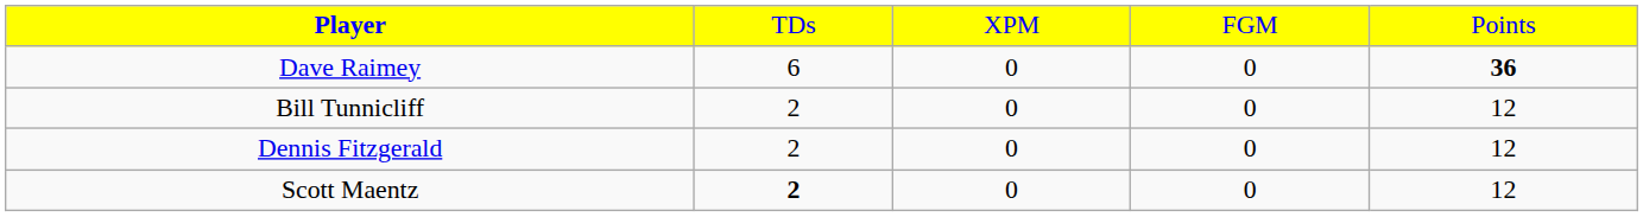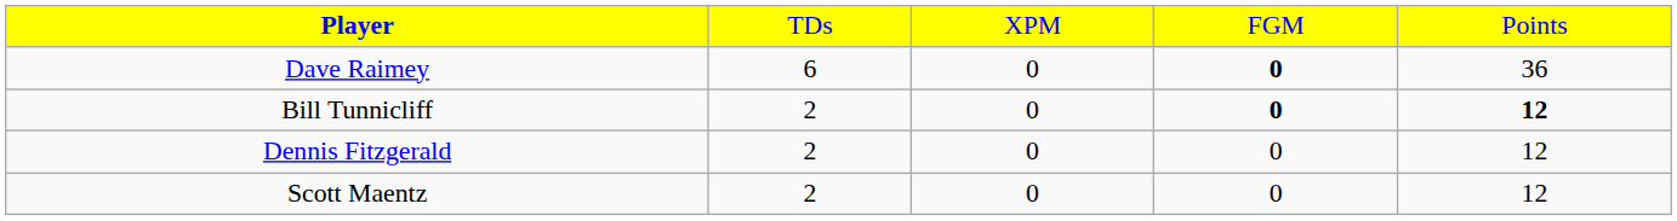Dave Raimey | column 4: normal -> bold
Dave Raimey | column 5: bold -> normal
Bill Tunnicliff | column 4: normal -> bold
Bill Tunnicliff | column 5: normal -> bold
Scott Maentz | column 2: bold -> normal
